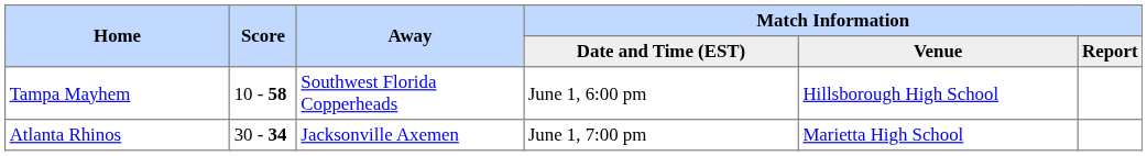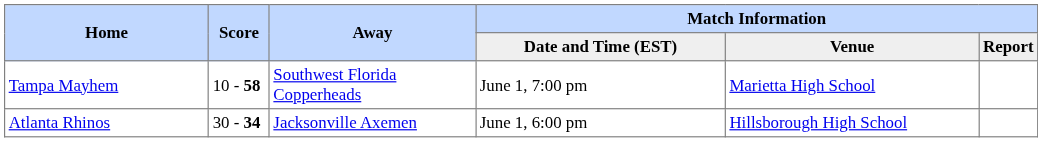Tampa Mayhem | column 4: June 1, 6:00 pm -> June 1, 7:00 pm
Tampa Mayhem | column 5: Hillsborough High School -> Marietta High School
Atlanta Rhinos | column 4: June 1, 7:00 pm -> June 1, 6:00 pm
Atlanta Rhinos | column 5: Marietta High School -> Hillsborough High School
